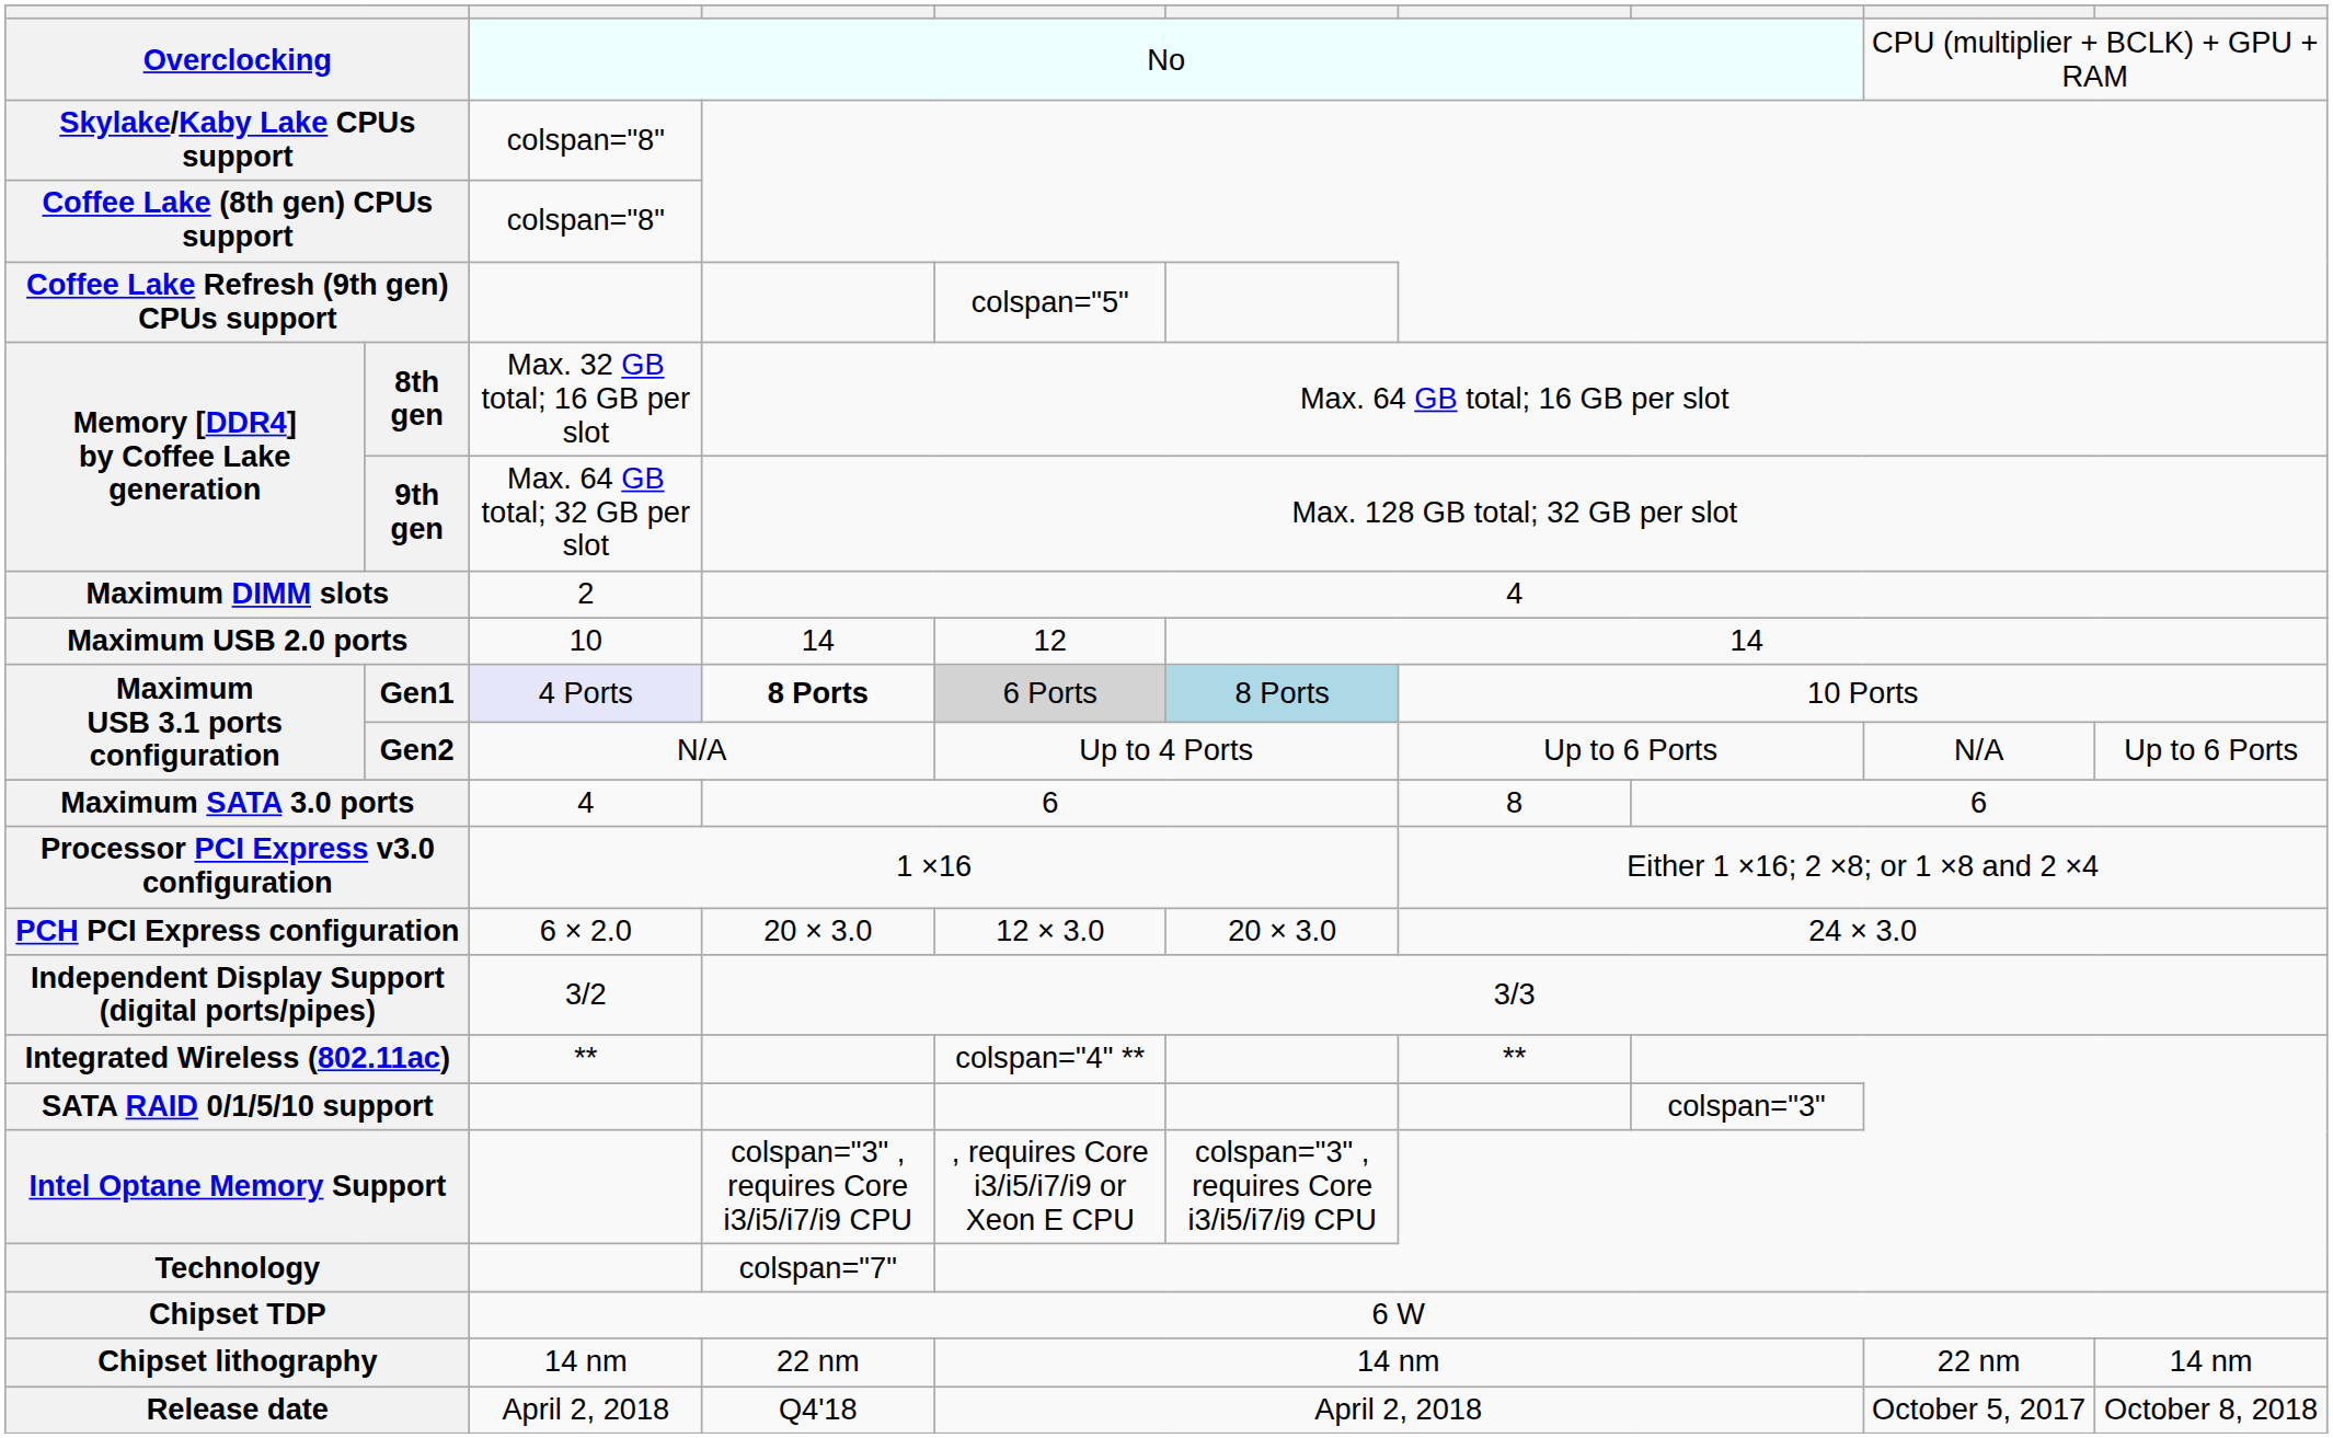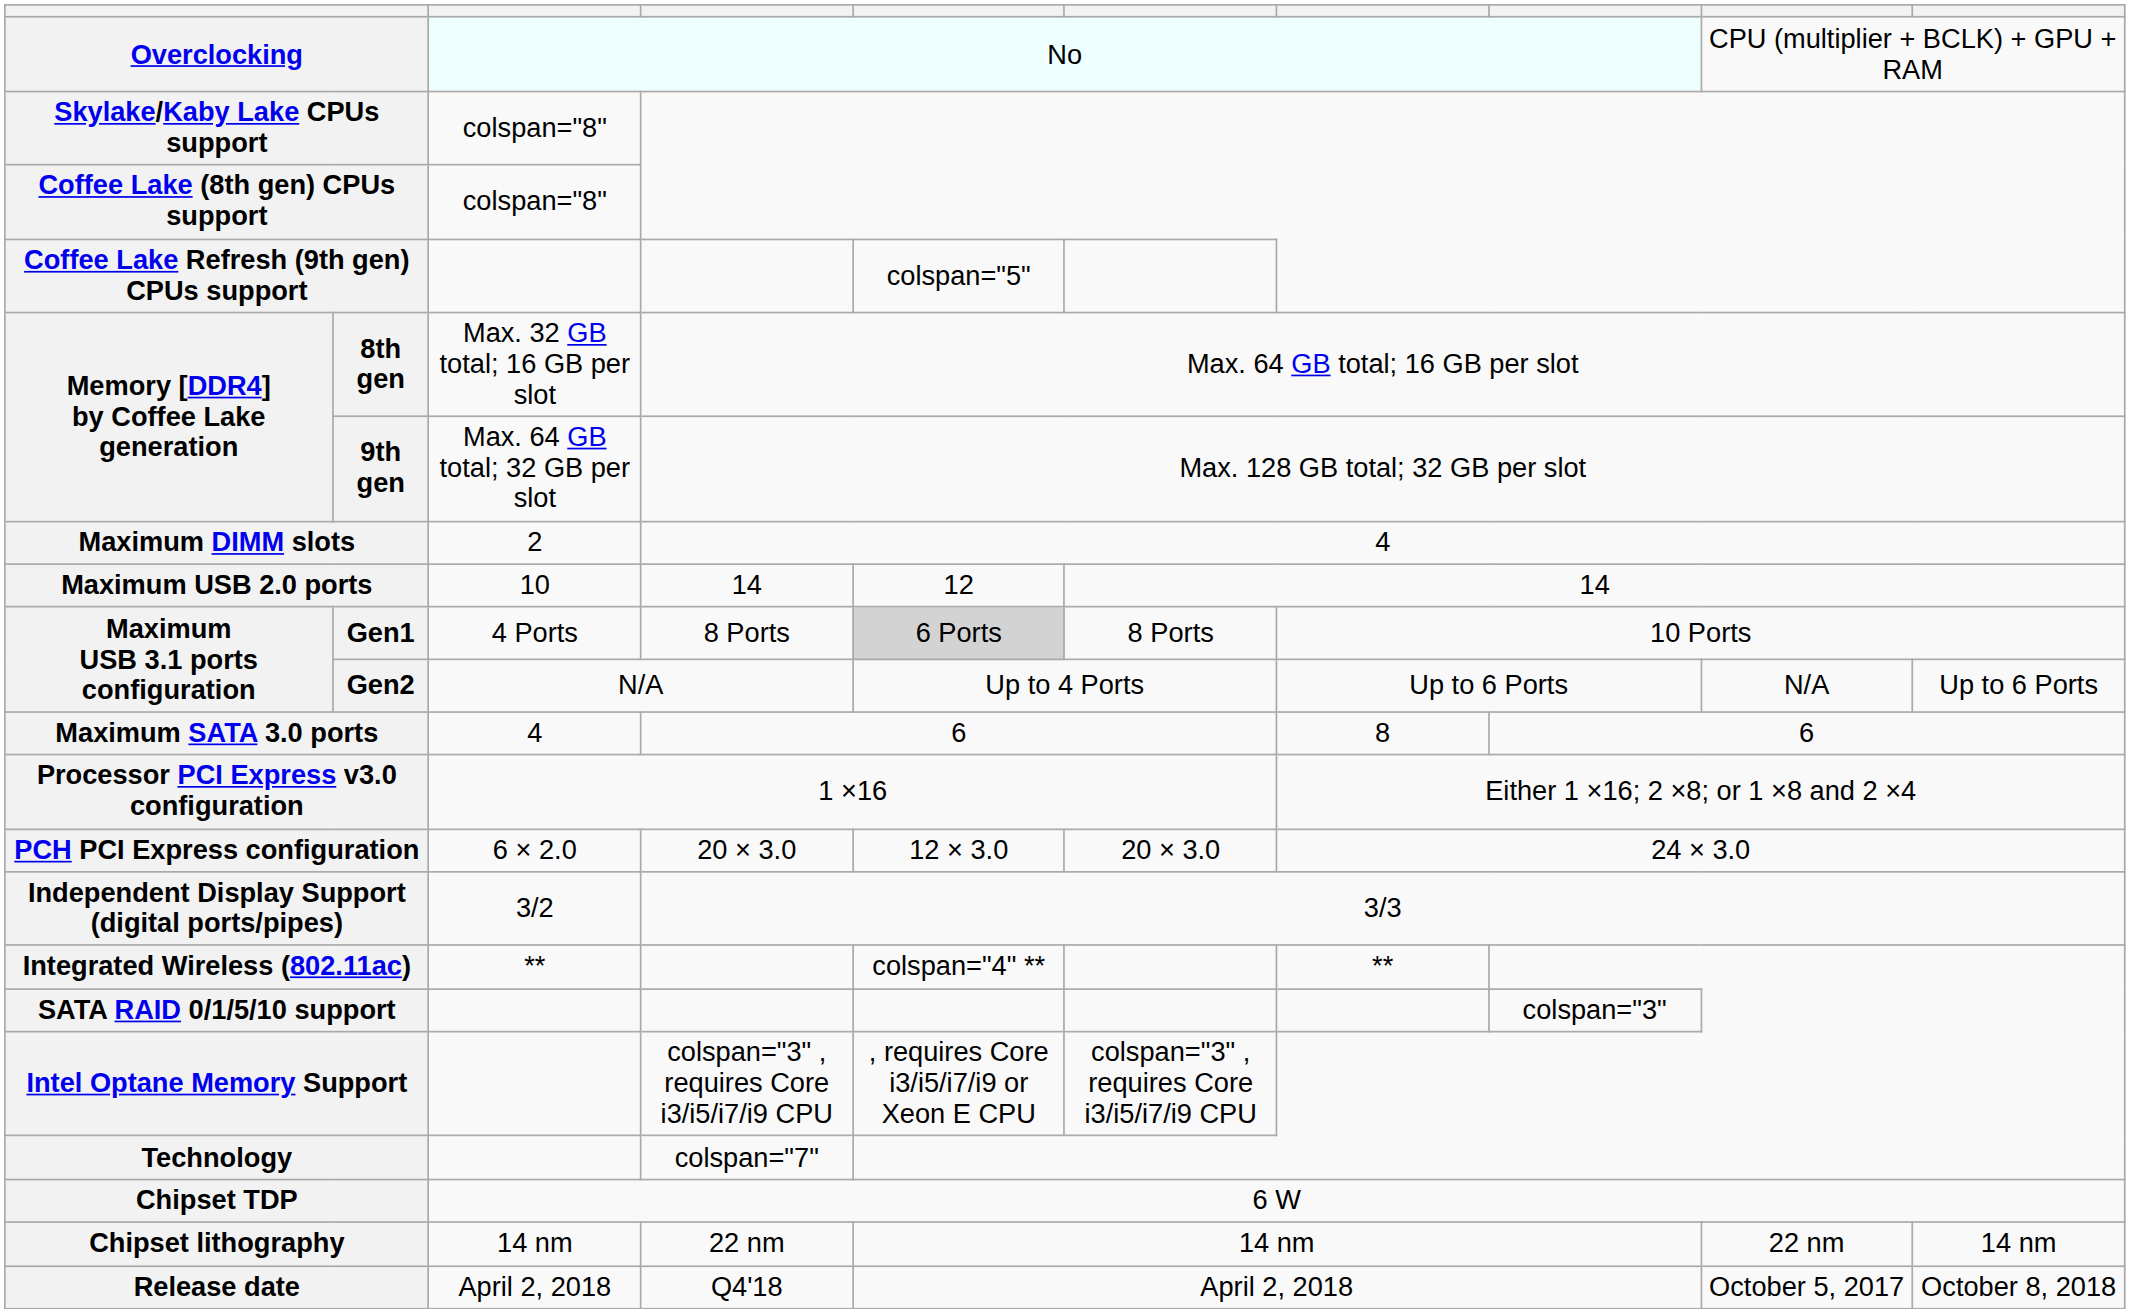Gen1 | column 3: lavender background -> no background
Gen1 | column 4: bold -> normal
Gen1 | column 6: lightblue background -> no background
